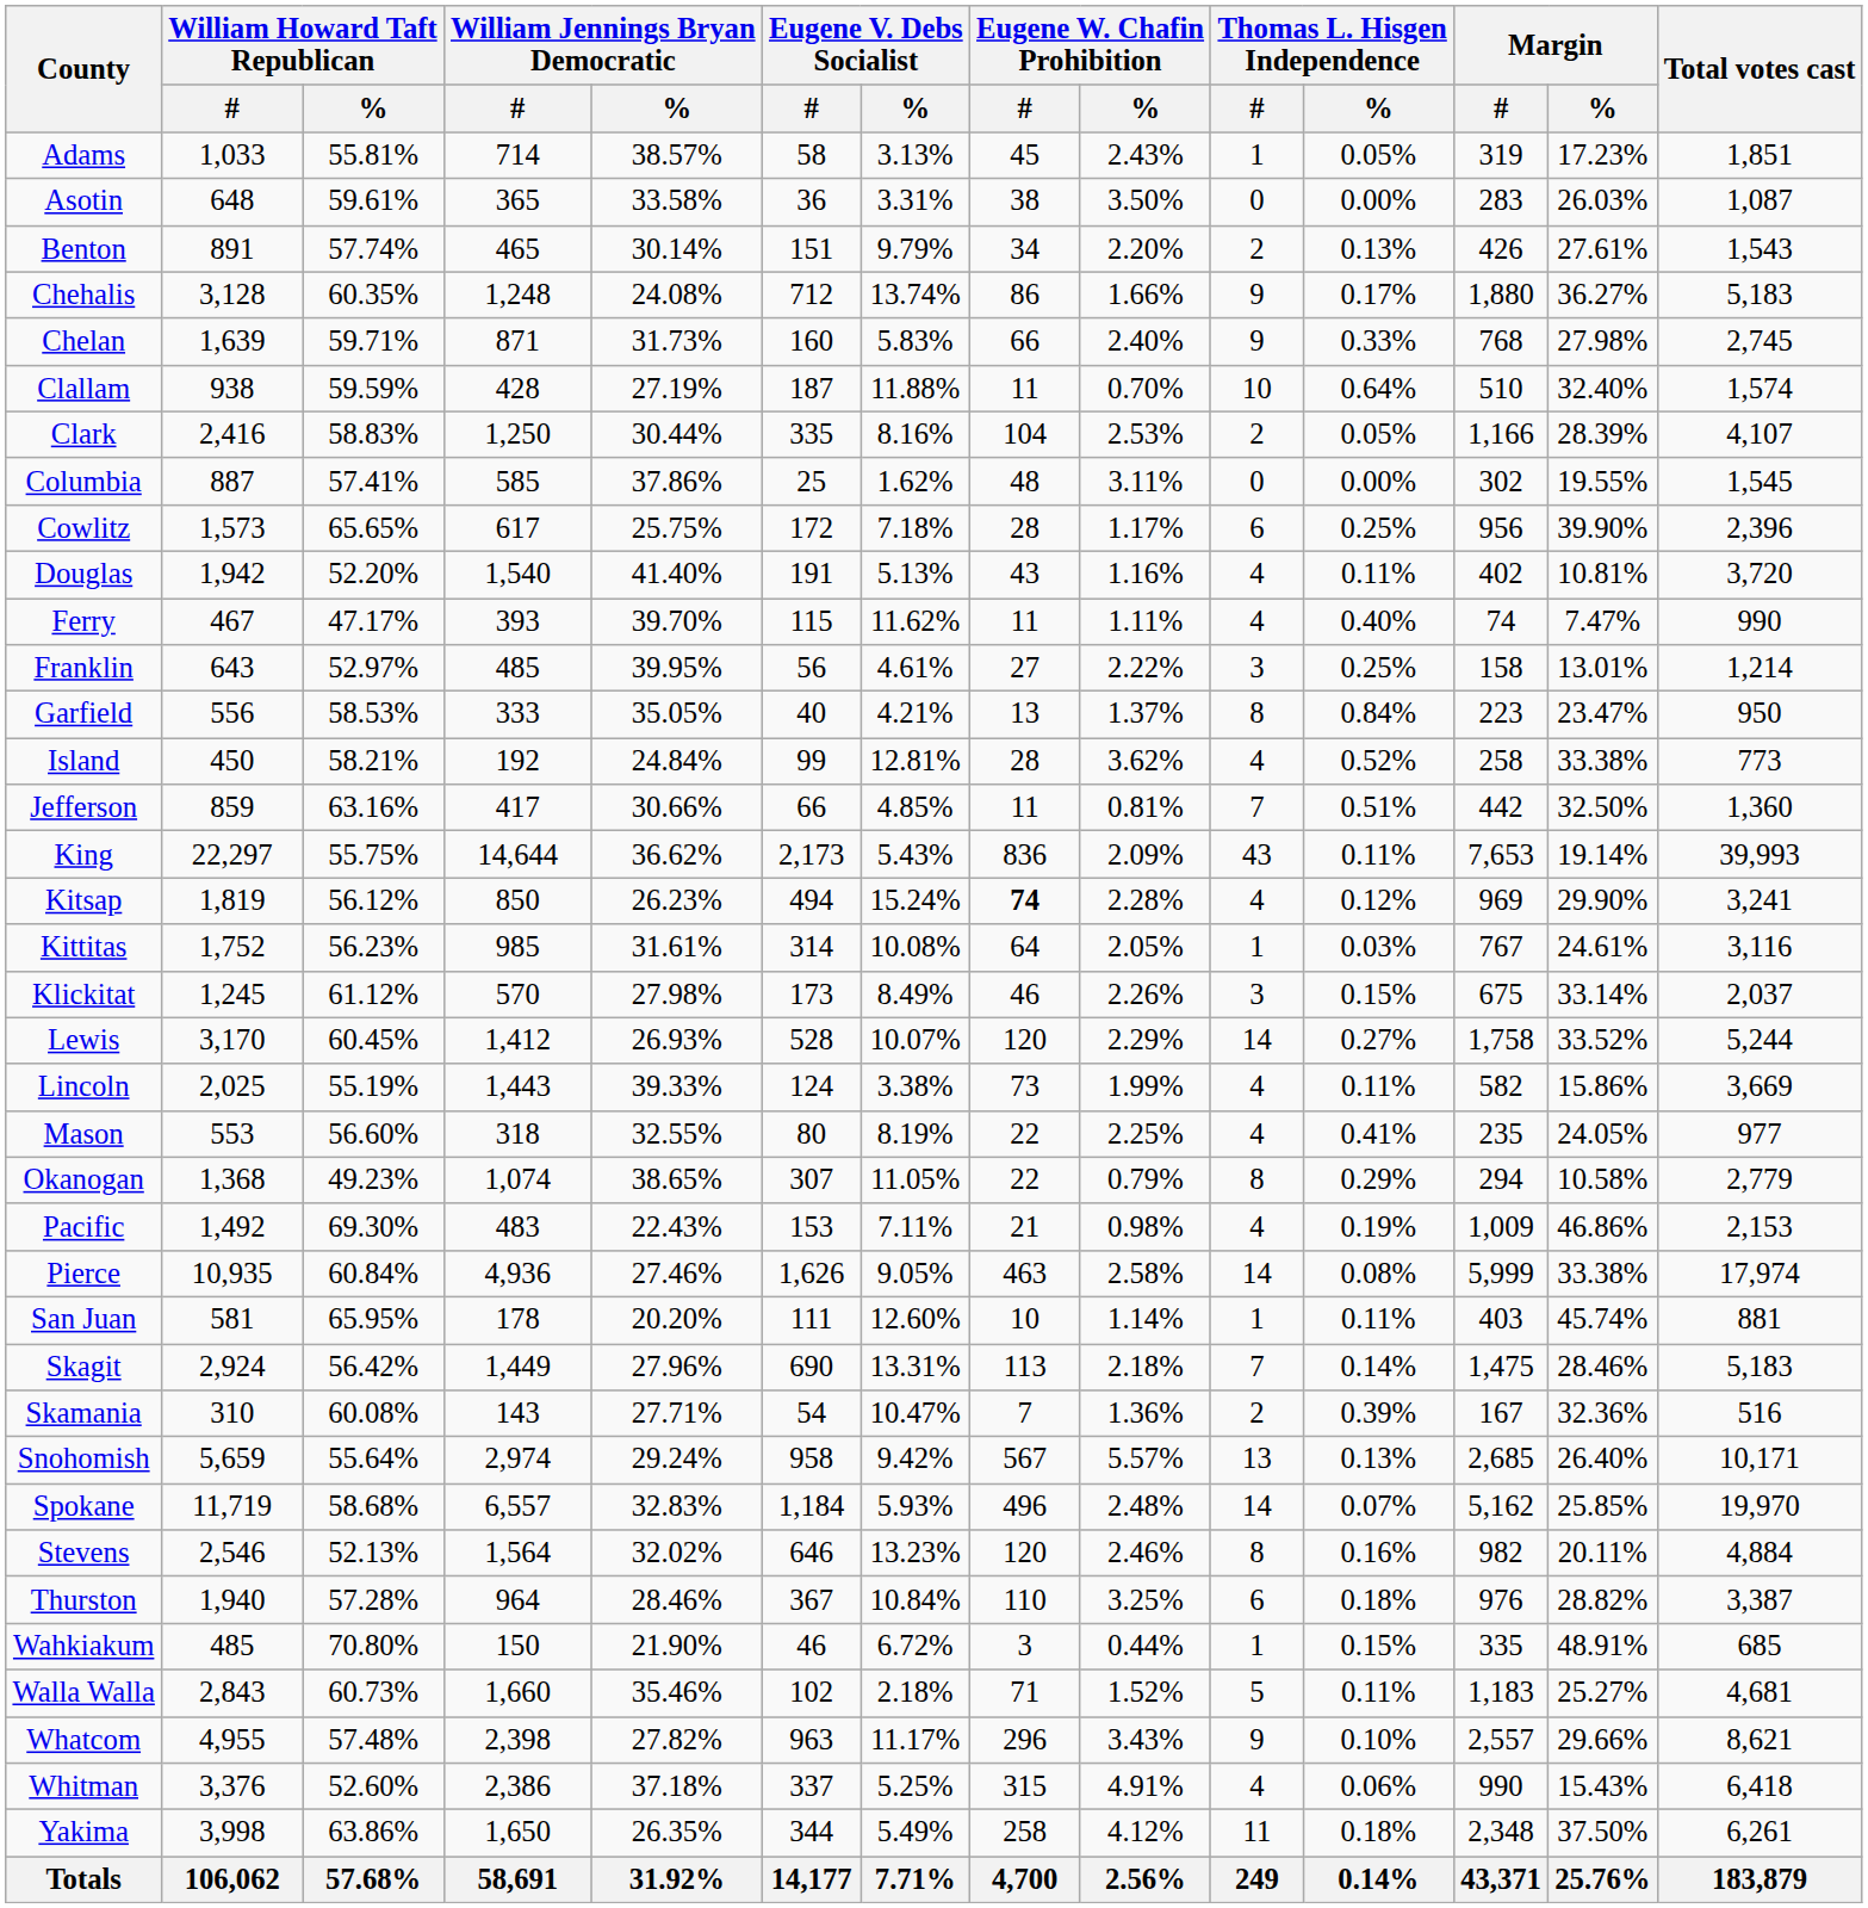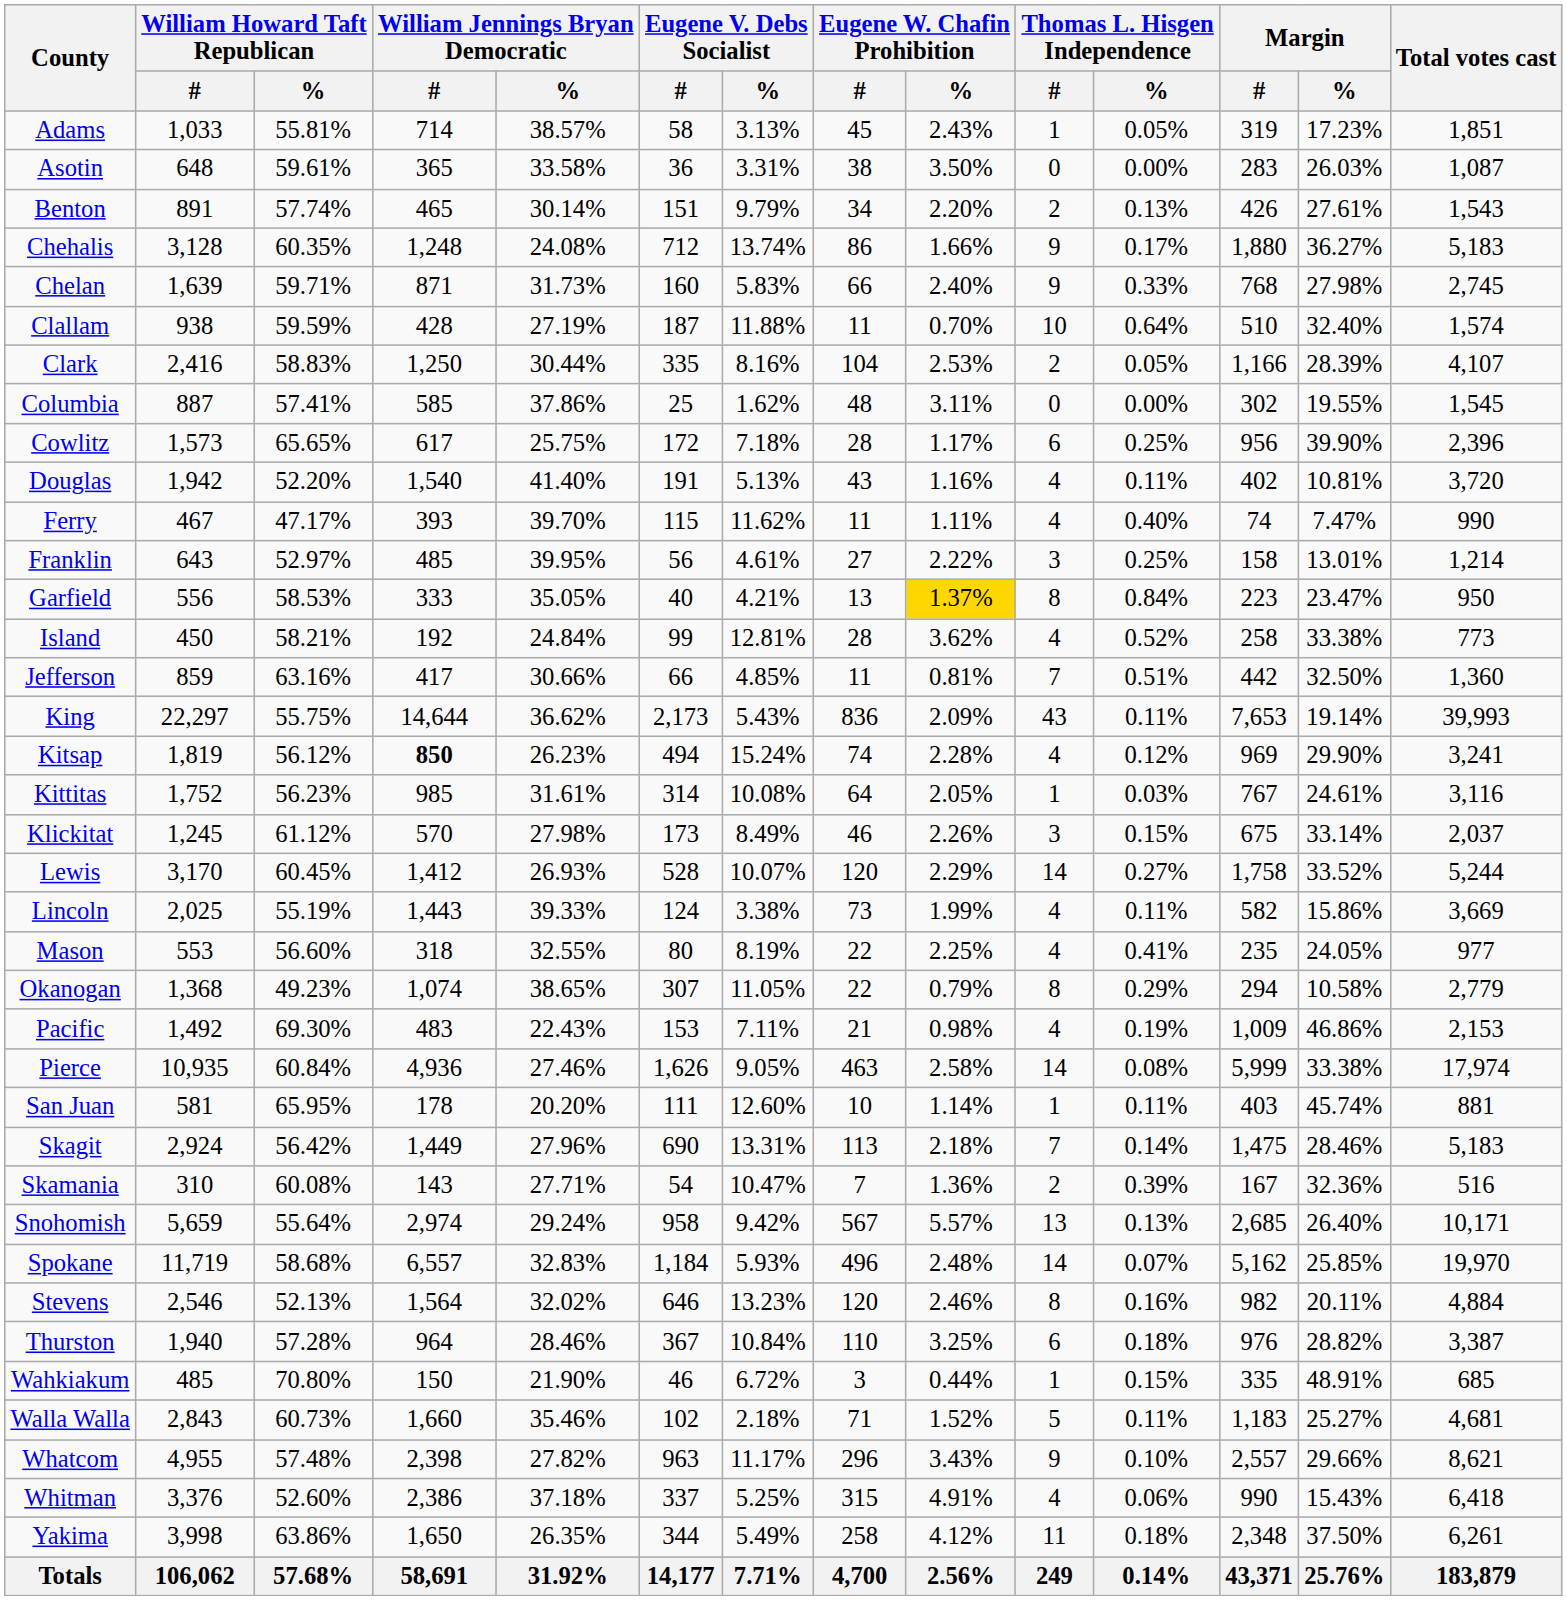Garfield | Eugene W. Chafin Prohibition / %: no background -> gold background
Kitsap | William Jennings Bryan Democratic / #: normal -> bold
Kitsap | Eugene W. Chafin Prohibition / #: bold -> normal
